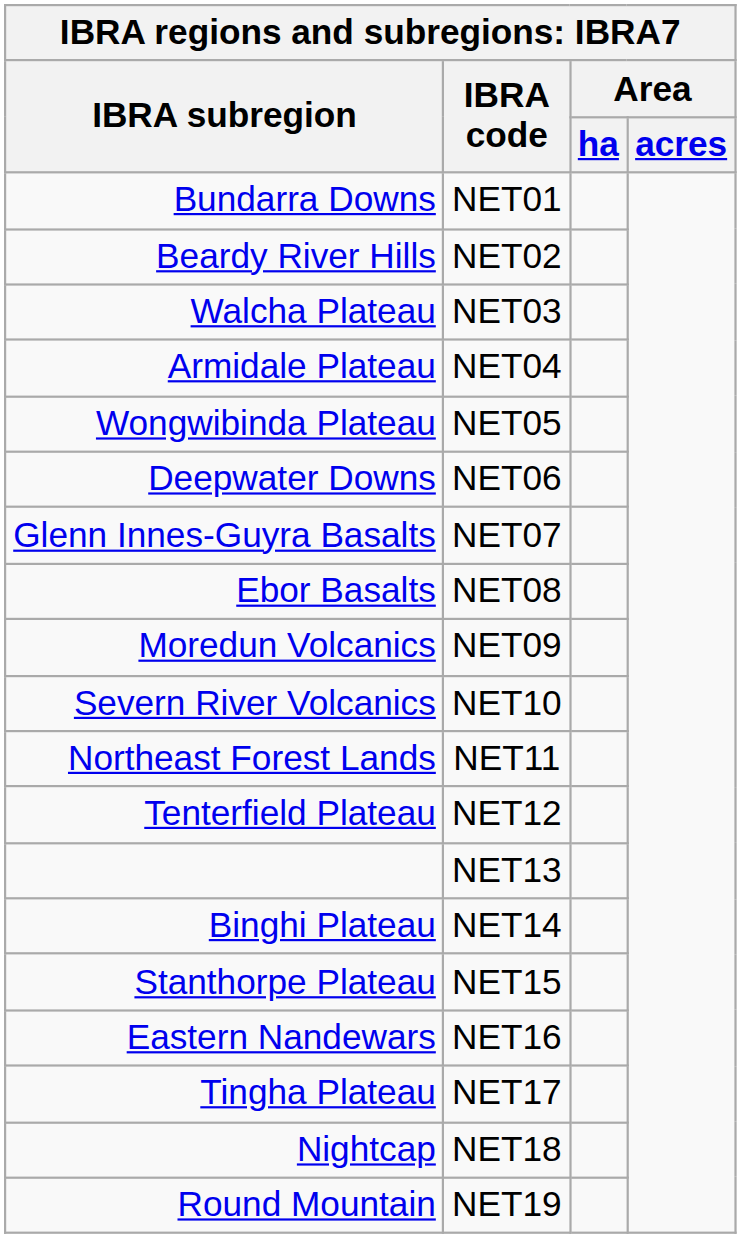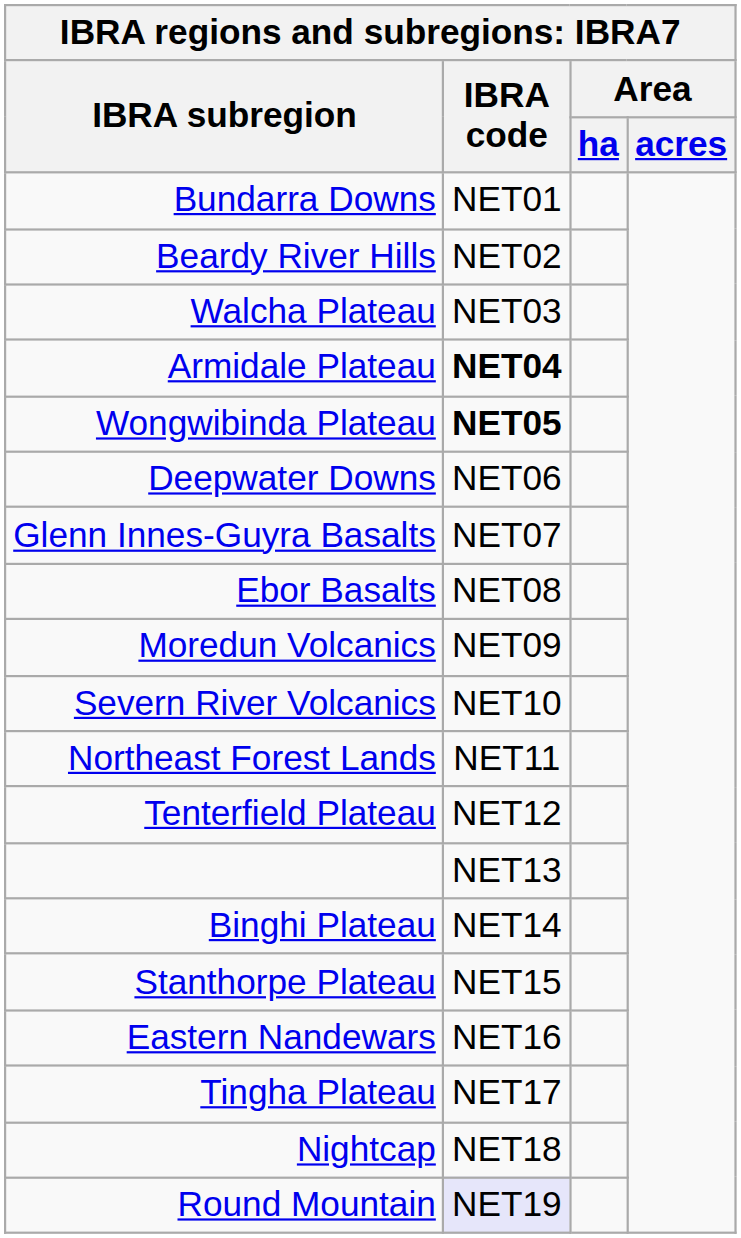Armidale Plateau | IBRA code: normal -> bold
Wongwibinda Plateau | IBRA code: normal -> bold
Round Mountain | IBRA code: no background -> lavender background
